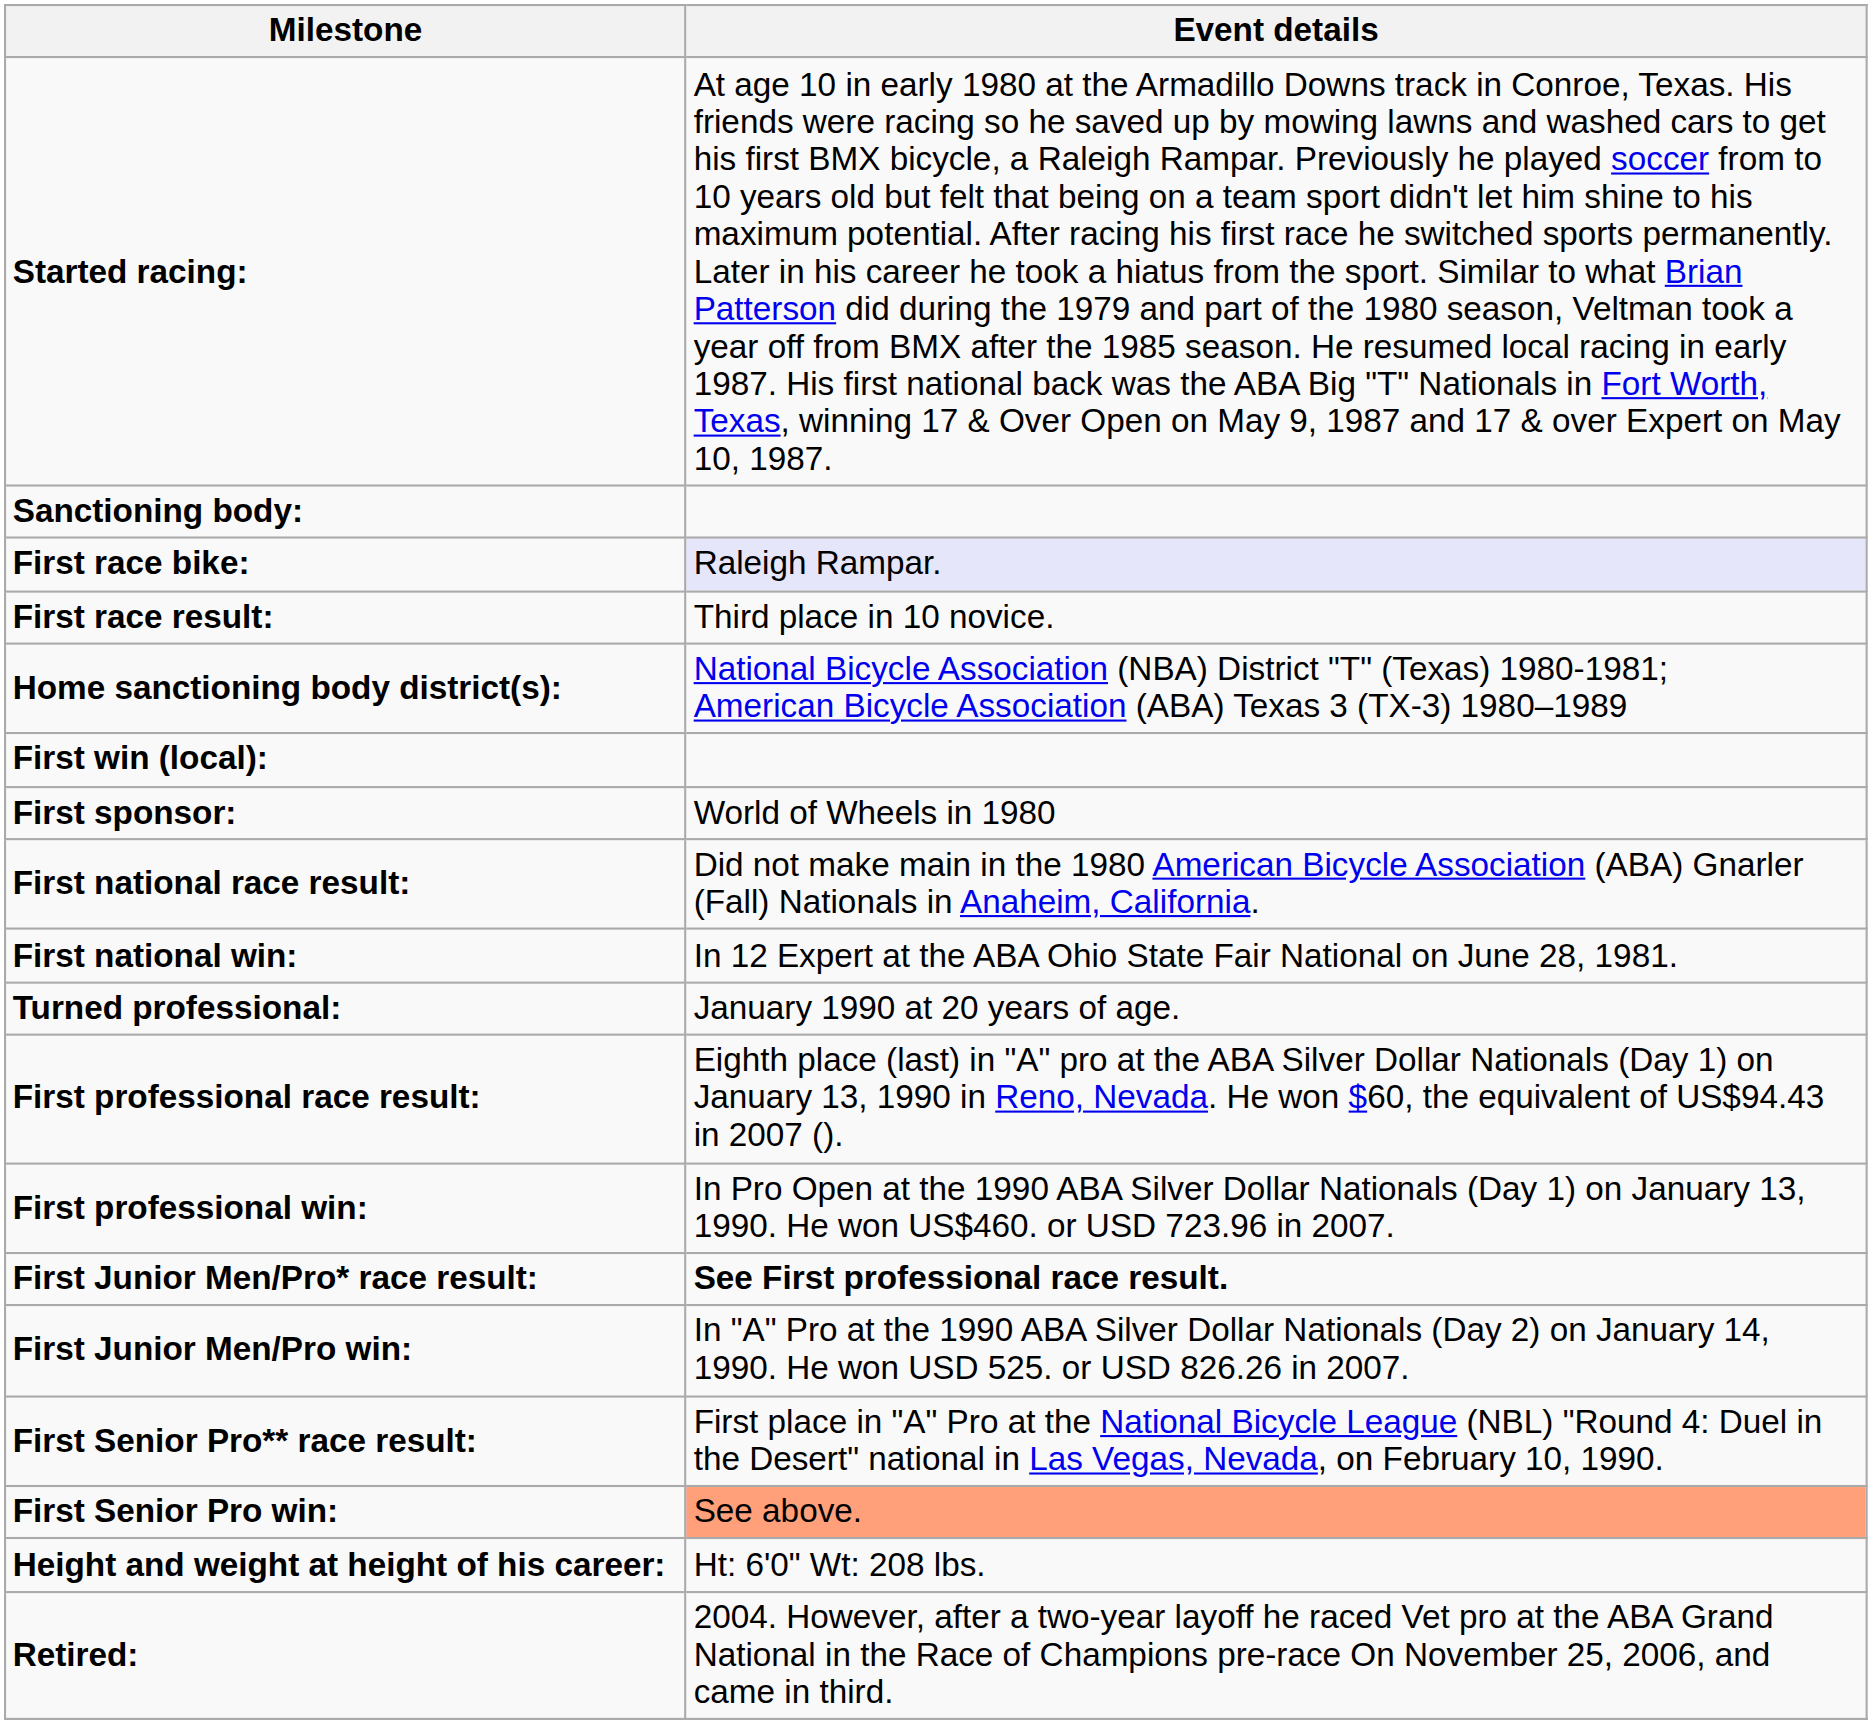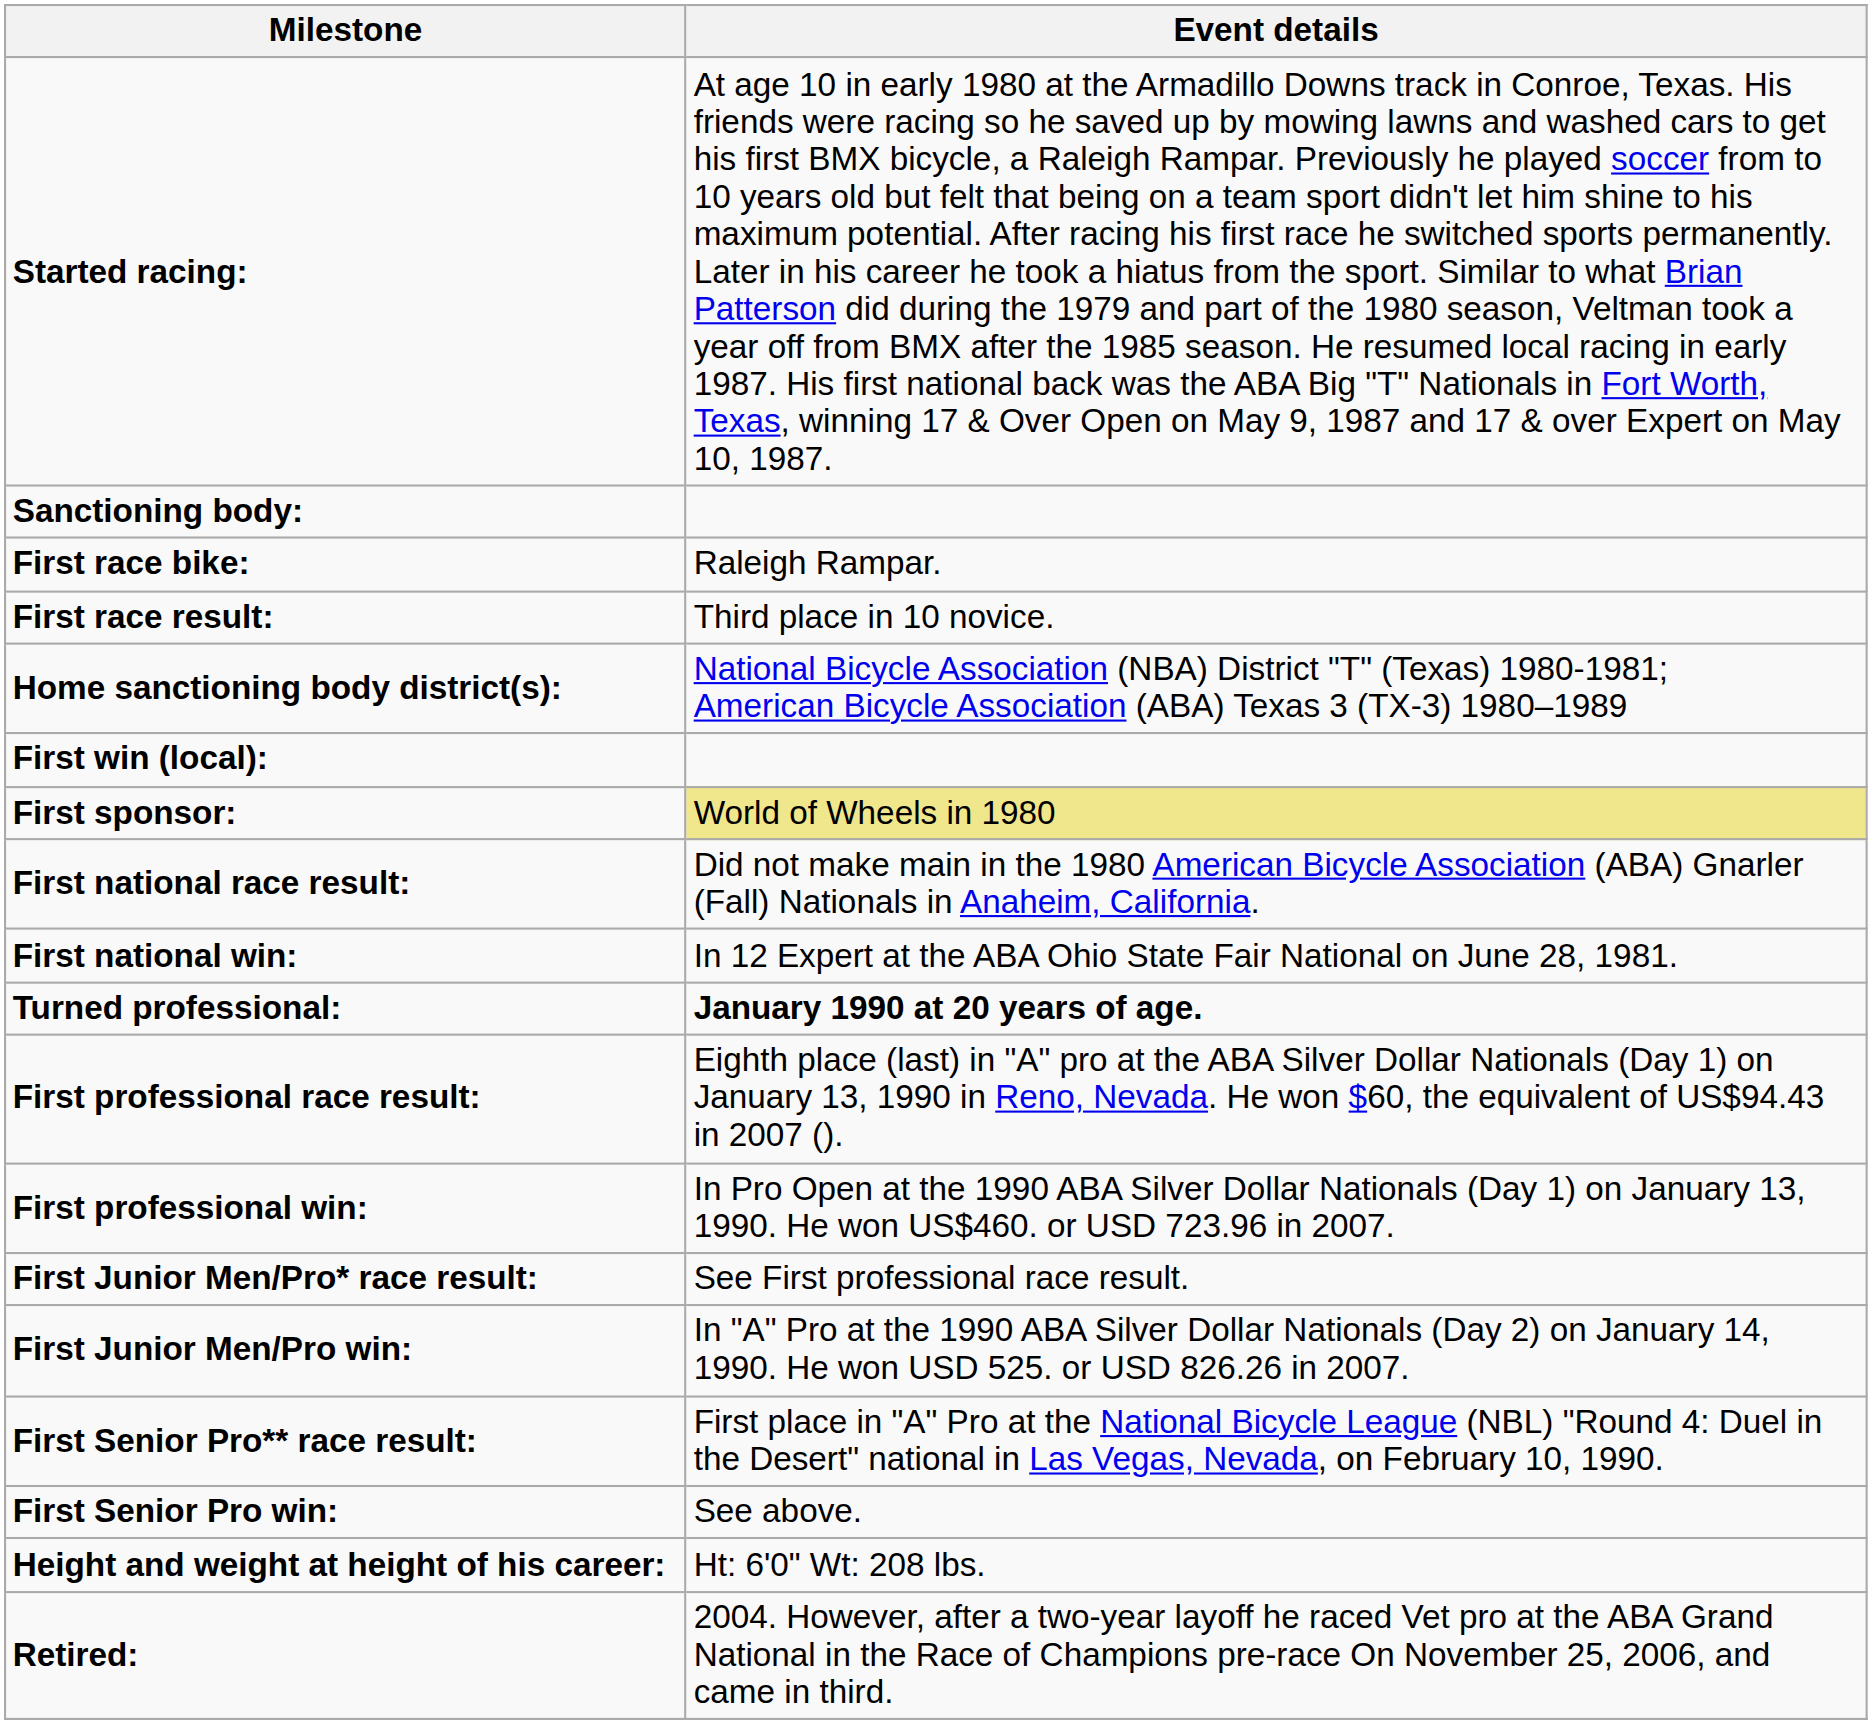First race bike: | Event details: lavender background -> no background
First sponsor: | Event details: no background -> khaki background
Turned professional: | Event details: normal -> bold
First Junior Men/Pro* race result: | Event details: bold -> normal
First Senior Pro win: | Event details: lightsalmon background -> no background
